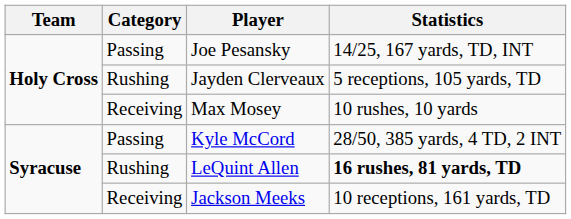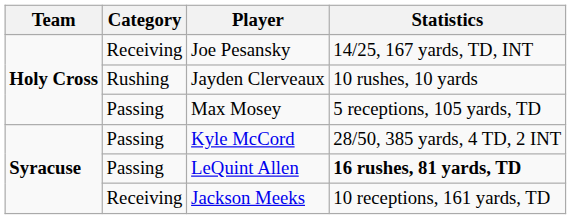Joe Pesansky | Category: Passing -> Receiving
Jayden Clerveaux | Statistics: 5 receptions, 105 yards, TD -> 10 rushes, 10 yards
Max Mosey | Category: Receiving -> Passing
Max Mosey | Statistics: 10 rushes, 10 yards -> 5 receptions, 105 yards, TD
LeQuint Allen | Category: Rushing -> Passing
